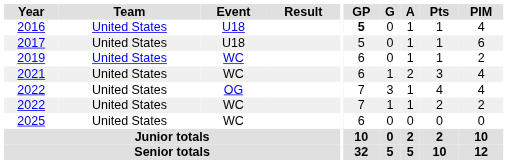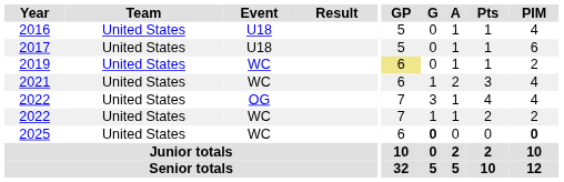2016 | GP: bold -> normal
2019 | GP: no background -> khaki background
2025 | G: normal -> bold
2025 | PIM: normal -> bold
